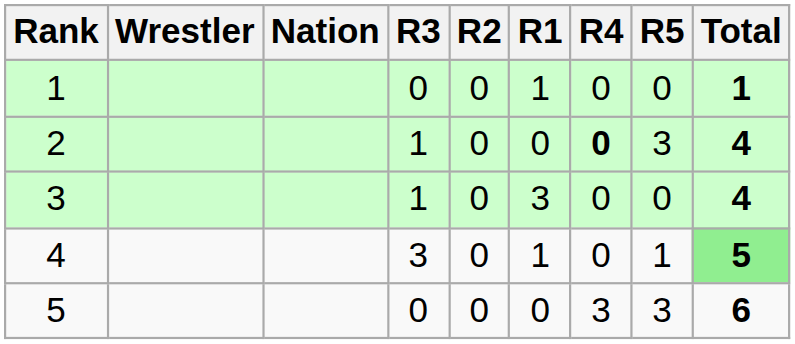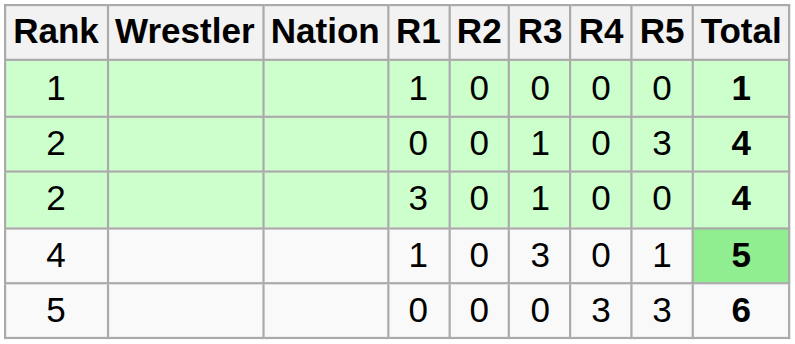columns swapped: R1 <-> R3
row 3 | R4: bold -> normal
row 4 | Rank: 3 -> 2
